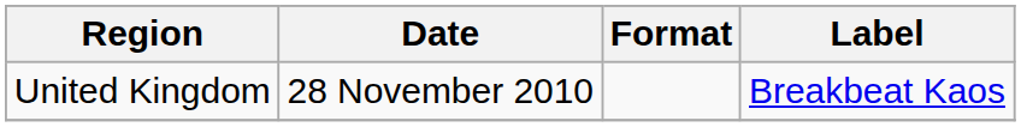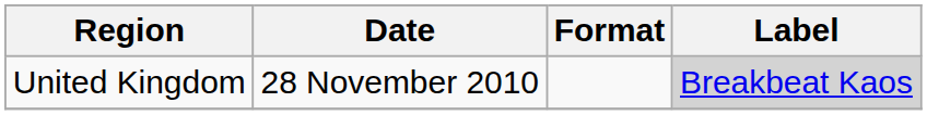United Kingdom | Label: no background -> lightgrey background
